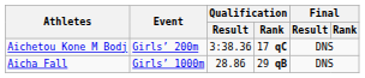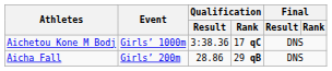Aichetou Kone M Bodj | Event: Girls’ 200m -> Girls’ 1000m
Aicha Fall | Event: Girls’ 1000m -> Girls’ 200m
